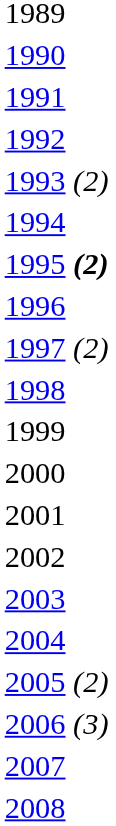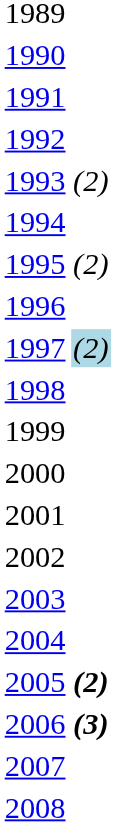1995 | column 2: bold -> normal
1997 | column 2: no background -> lightblue background
2005 | column 2: normal -> bold
2006 | column 2: normal -> bold
